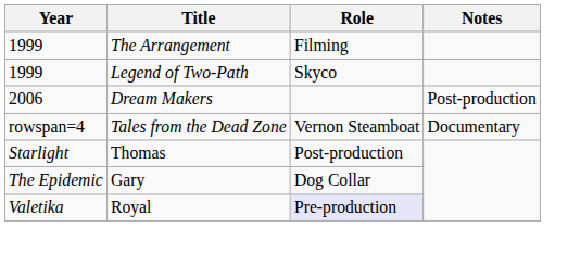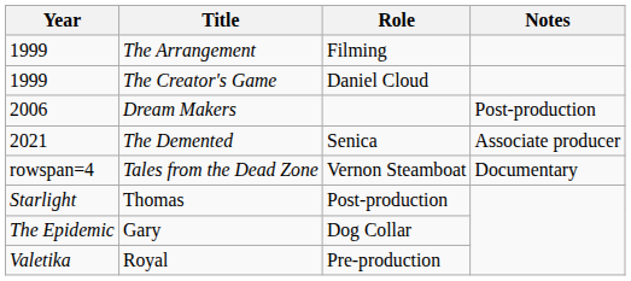+ row: 1999 | The Creator's Game | Daniel Cloud
- row: 1999 | Legend of Two-Path | Skyco
+ row: 2021 | The Demented | Senica | Associate producer
Royal | Role: lavender background -> no background
